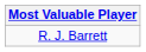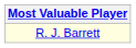row 2 | column 1: no background -> lightyellow background
